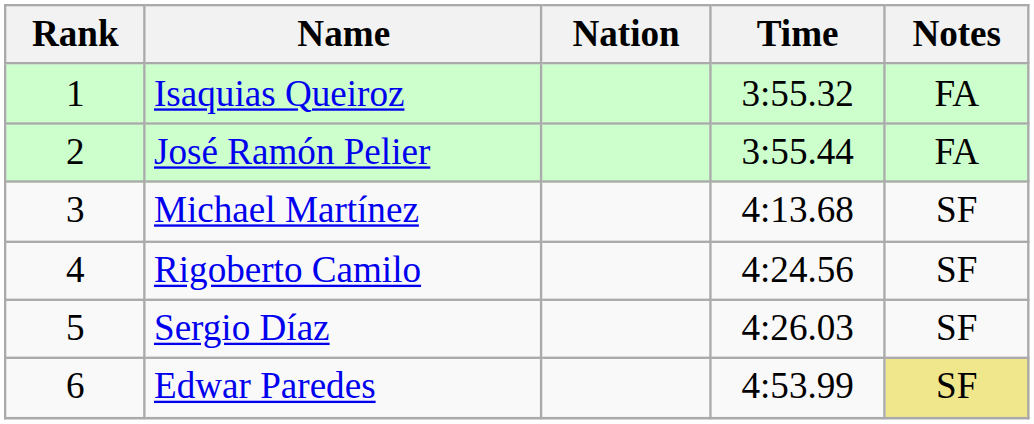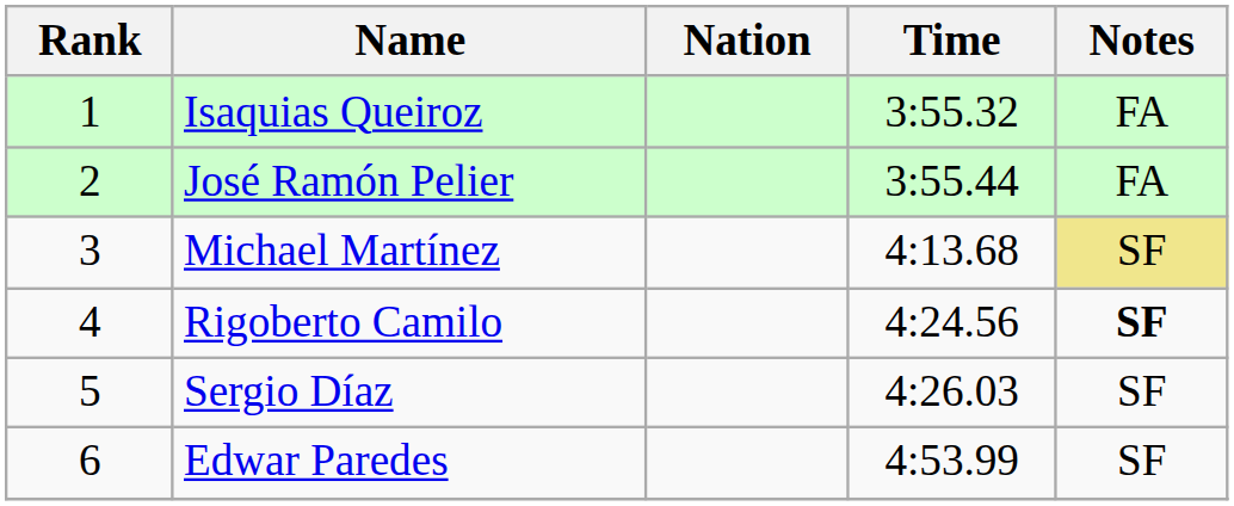Michael Martínez | Notes: no background -> khaki background
Rigoberto Camilo | Notes: normal -> bold
Edwar Paredes | Notes: khaki background -> no background
